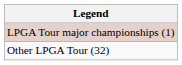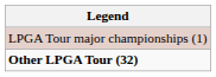row 3 | column 1: normal -> bold
